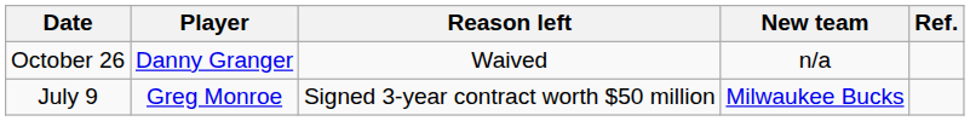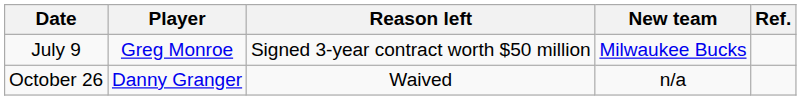rows swapped: July 9 <-> October 26
